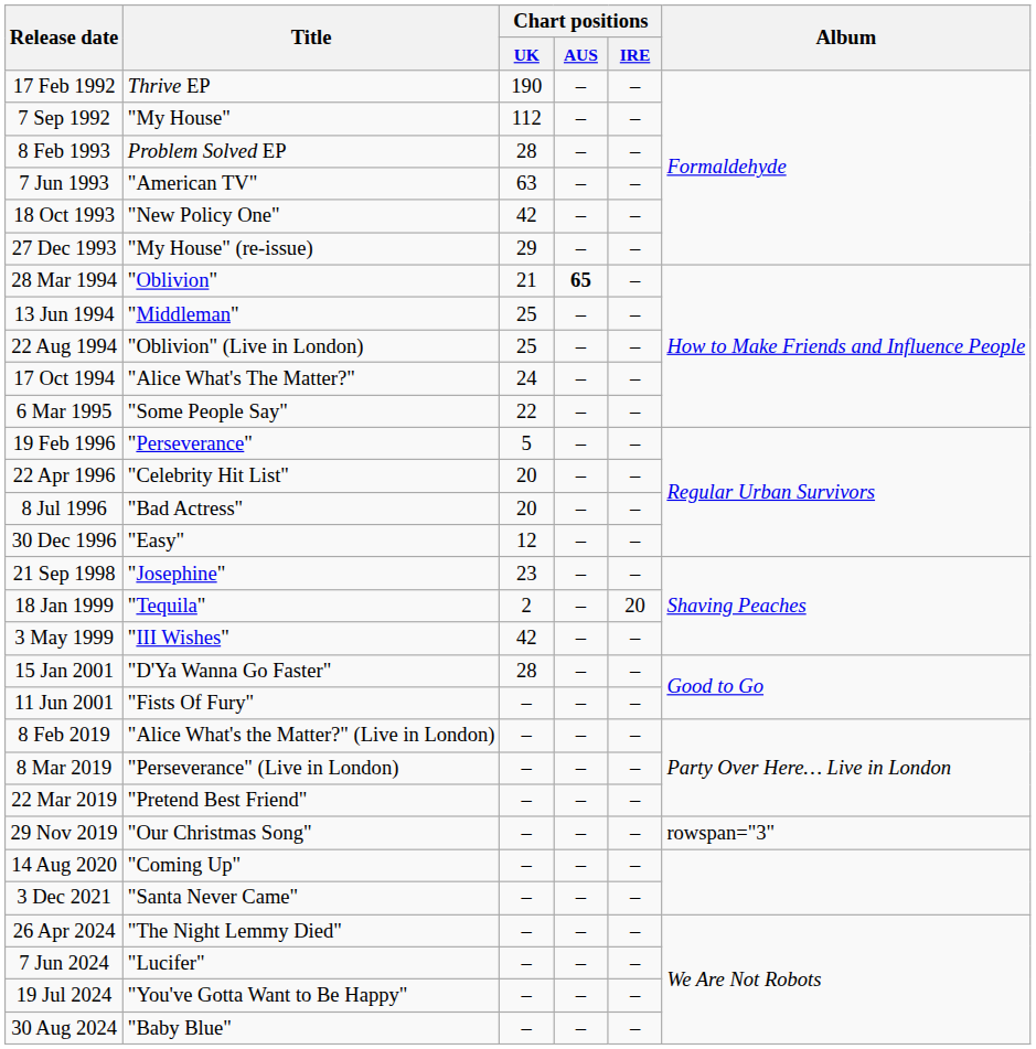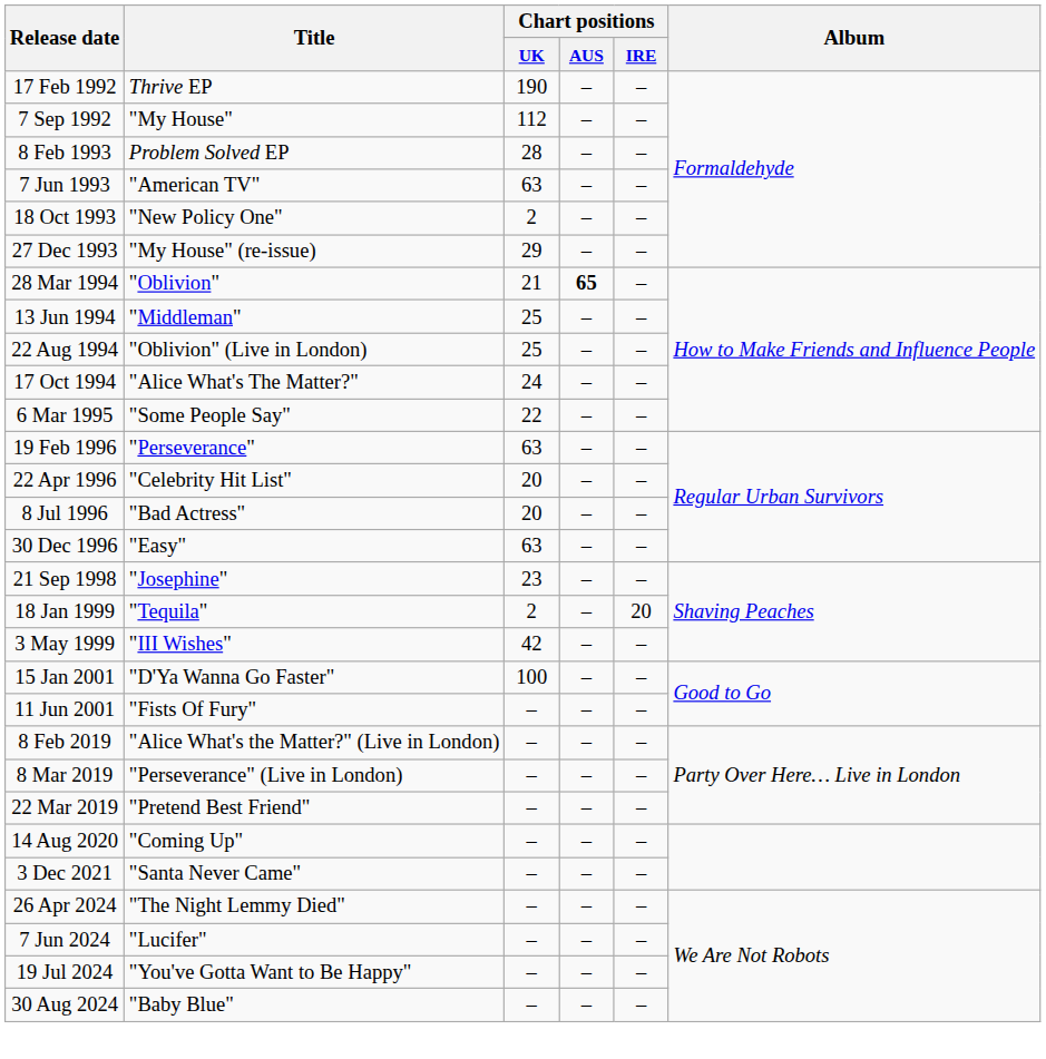18 Oct 1993 | Chart positions / UK: 42 -> 2
19 Feb 1996 | Chart positions / UK: 5 -> 63
30 Dec 1996 | Chart positions / UK: 12 -> 63
15 Jan 2001 | Chart positions / UK: 28 -> 100
- row: 29 Nov 2019 | "Our Christmas Song" | – | – | – | rowspan="3"
